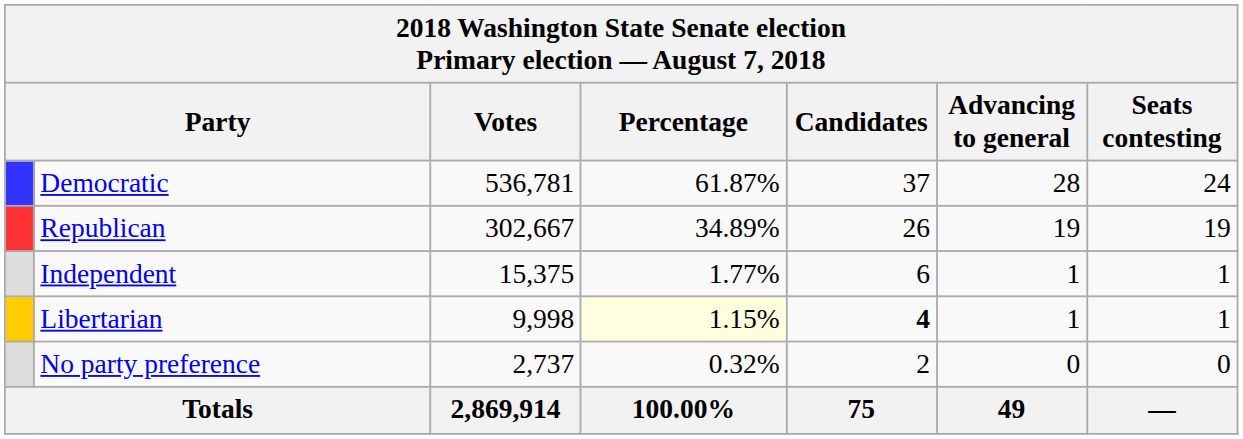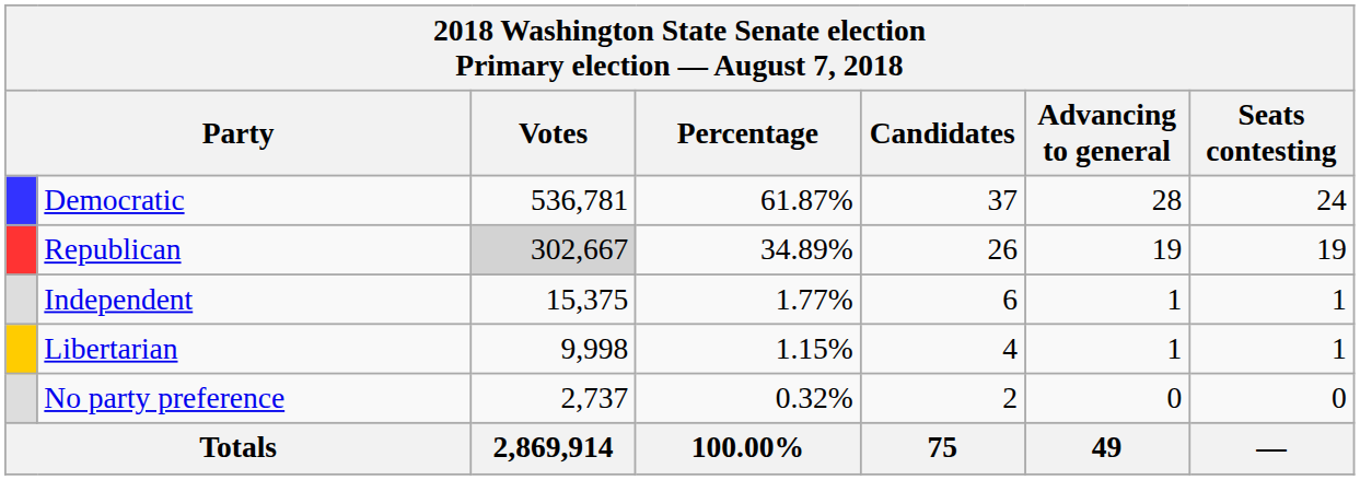Republican | Votes: no background -> lightgrey background
Libertarian | Percentage: lightyellow background -> no background
Libertarian | Candidates: bold -> normal
